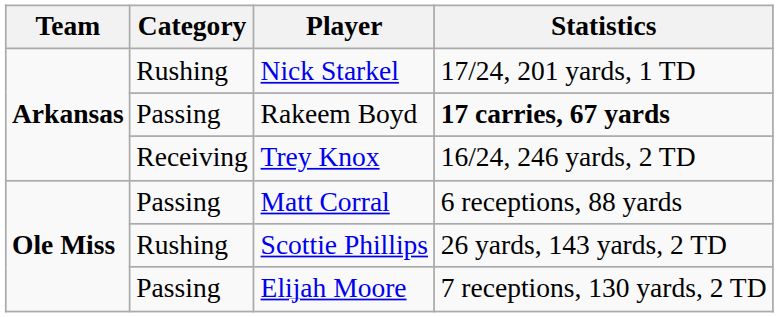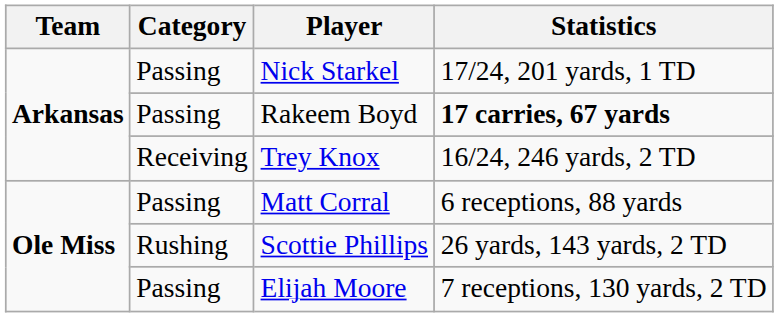Nick Starkel | Category: Rushing -> Passing
